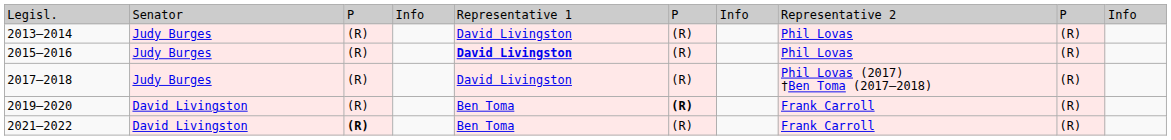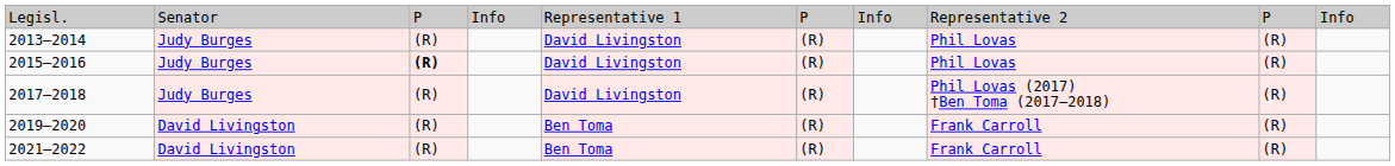2015–2016 | column 3: normal -> bold
2015–2016 | column 5: bold -> normal
2019–2020 | column 6: bold -> normal
2021–2022 | column 3: bold -> normal
